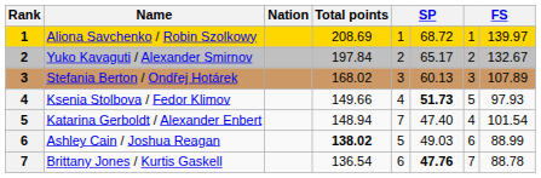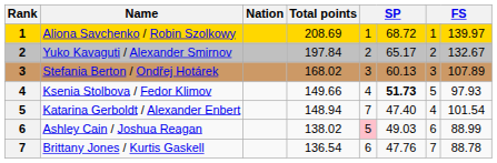Ashley Cain / Joshua Reagan | Total points: bold -> normal
Ashley Cain / Joshua Reagan | column 5: no background -> pink background
Brittany Jones / Kurtis Gaskell | column 6: bold -> normal
